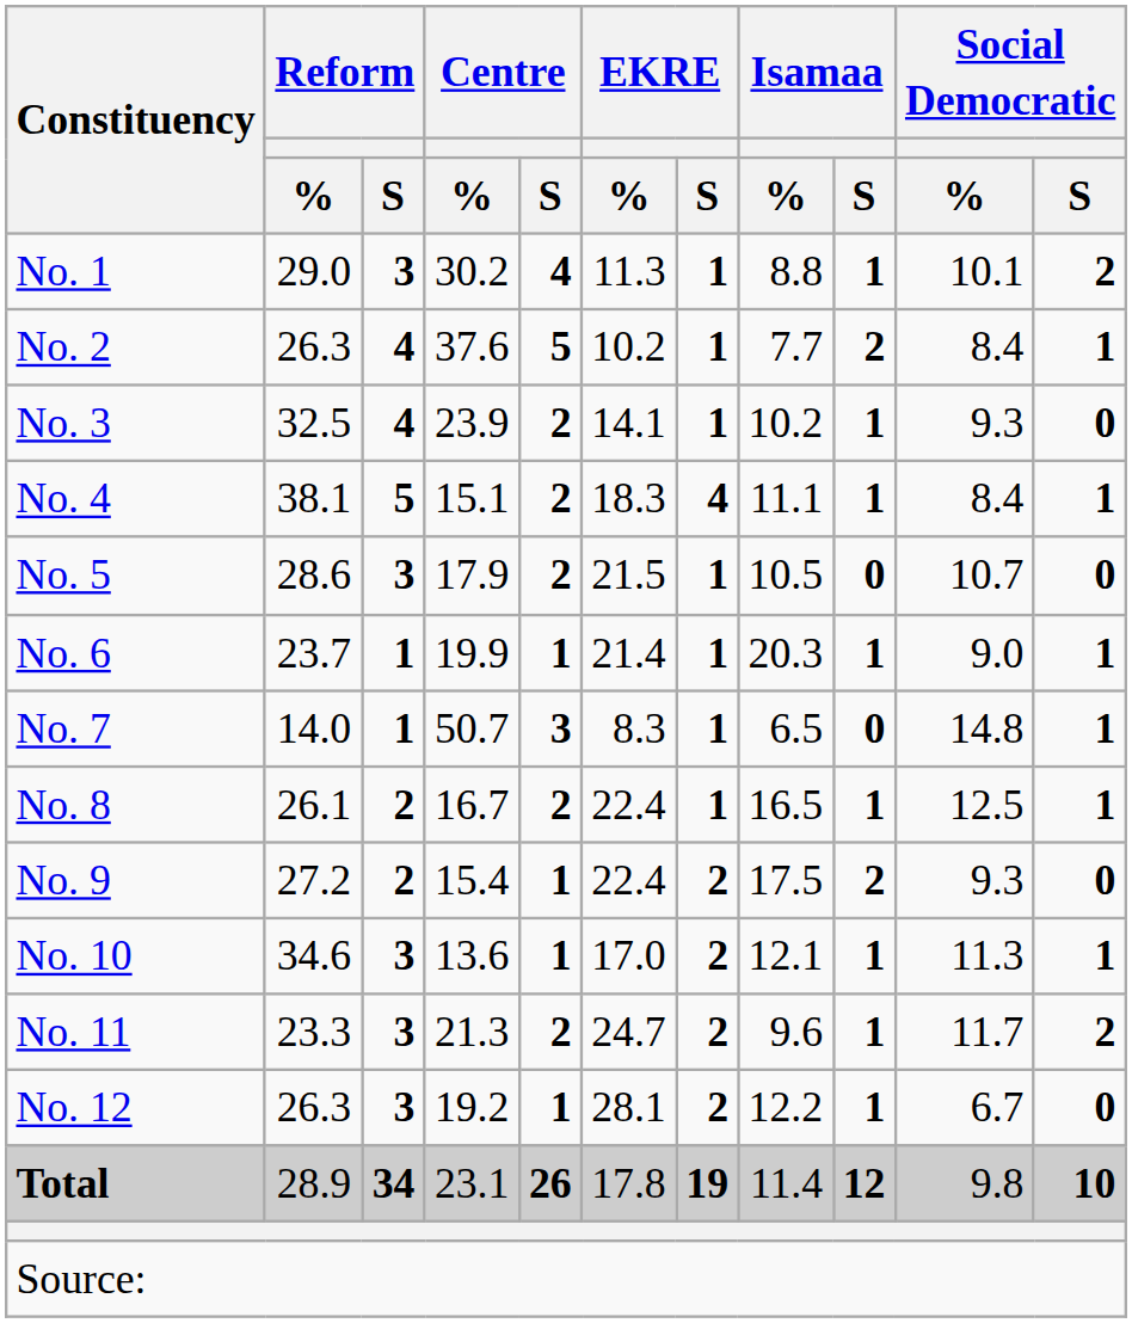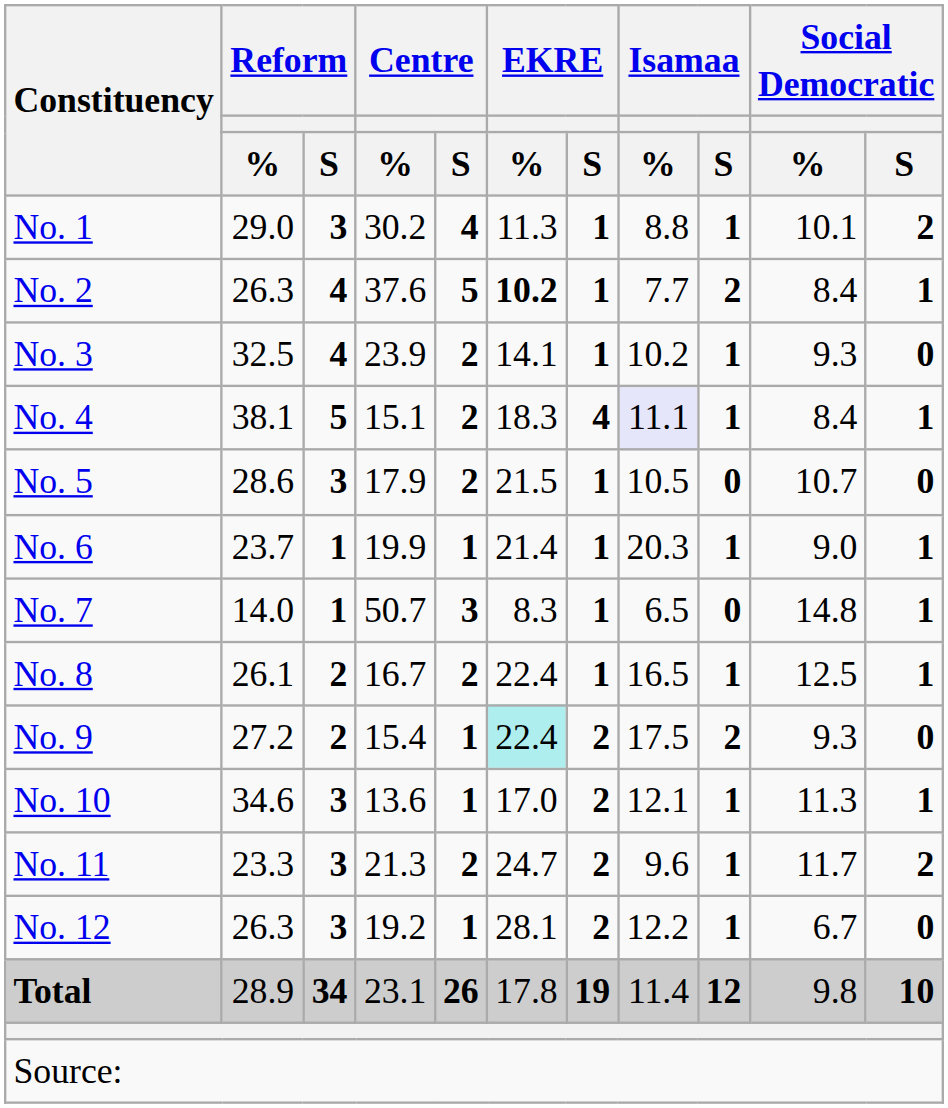No. 2 | EKRE / %: normal -> bold
No. 4 | Isamaa / %: no background -> lavender background
No. 9 | EKRE / %: no background -> paleturquoise background
